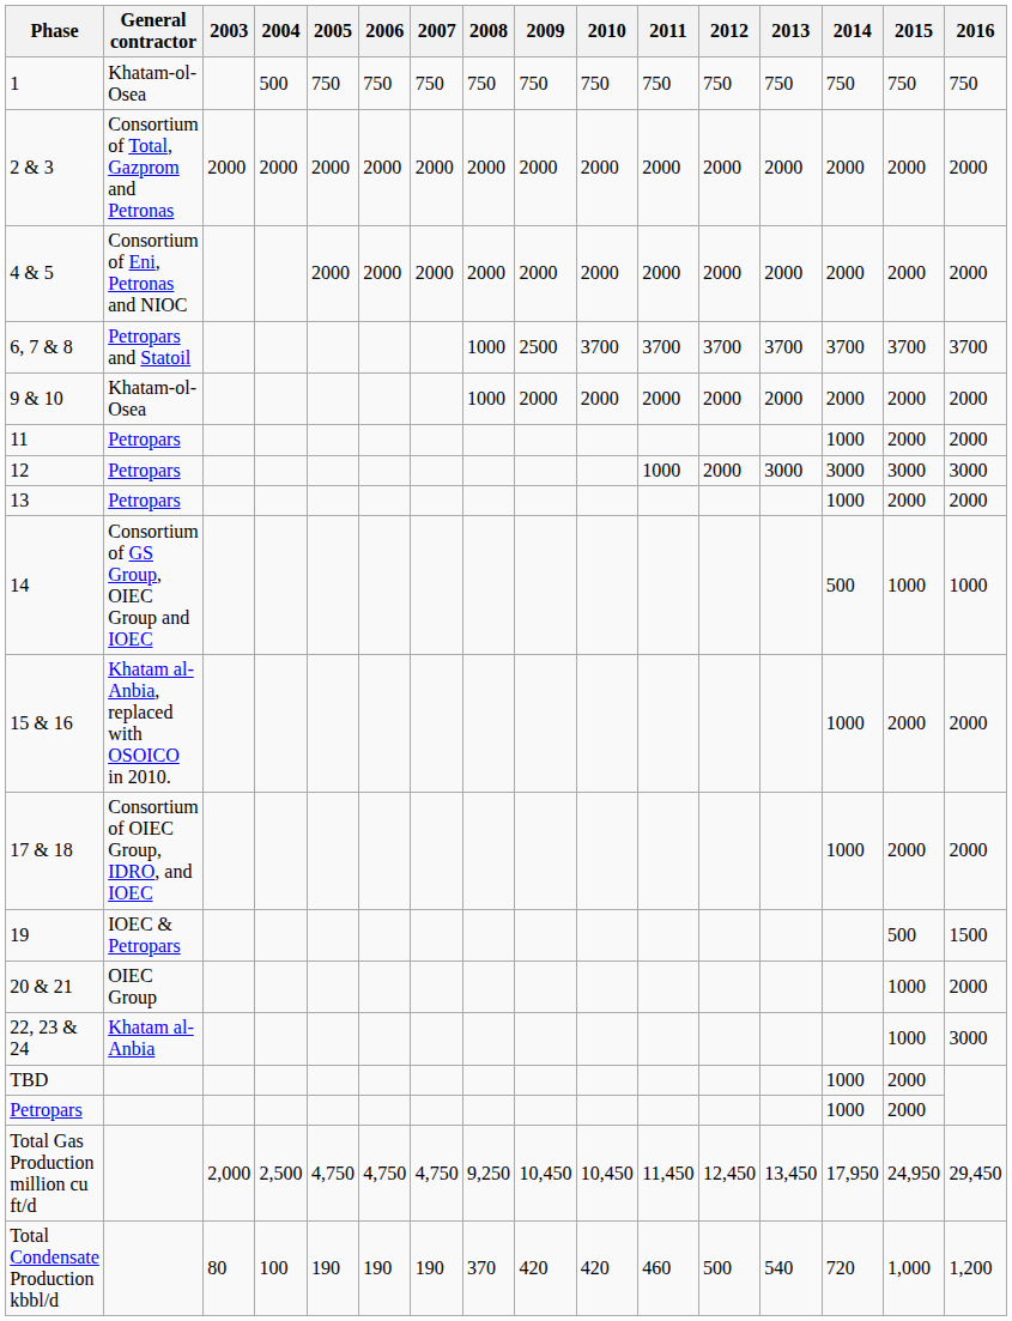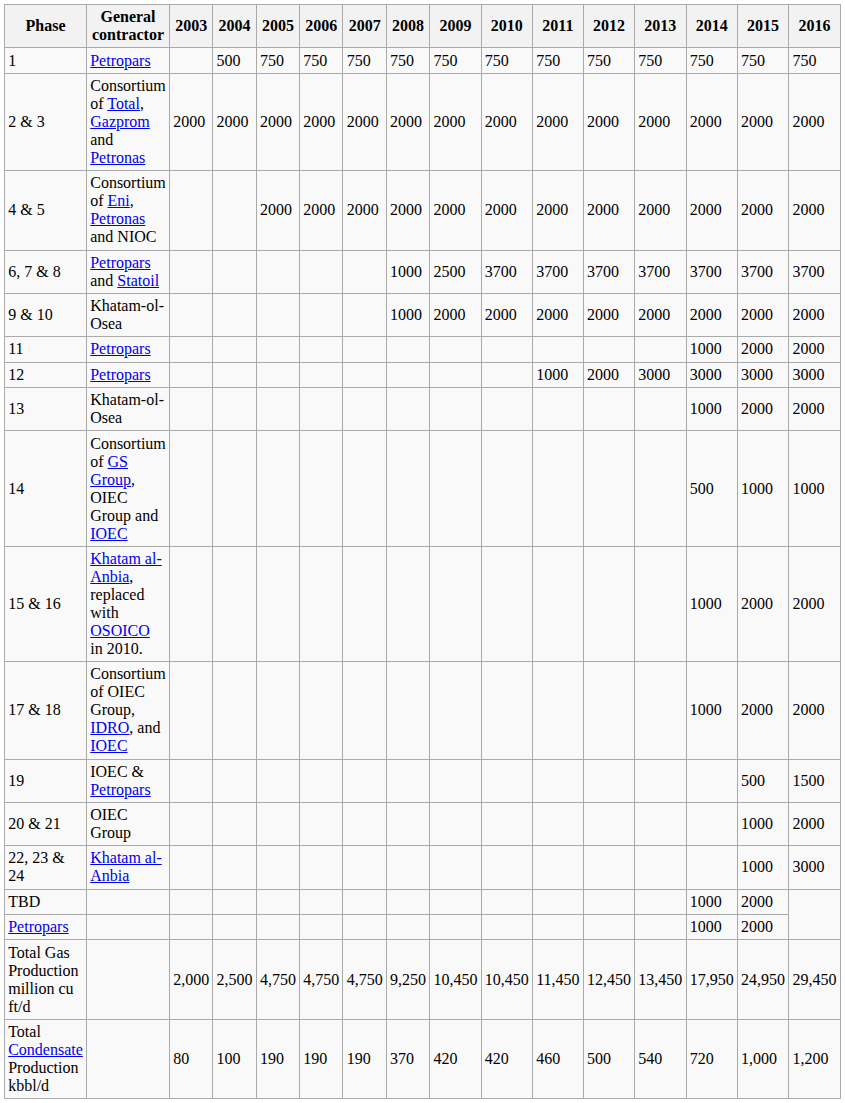1 | General contractor: Khatam-ol-Osea -> Petropars
13 | General contractor: Petropars -> Khatam-ol-Osea
